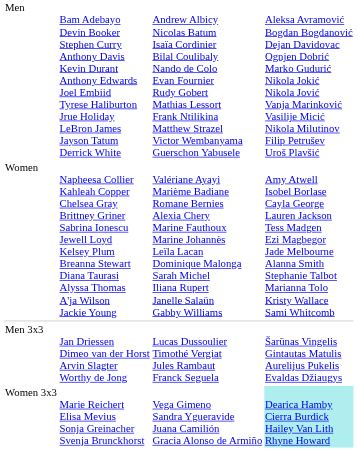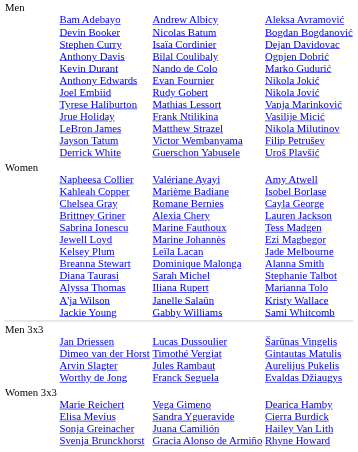Women 3x3 | column 4: paleturquoise background -> no background
